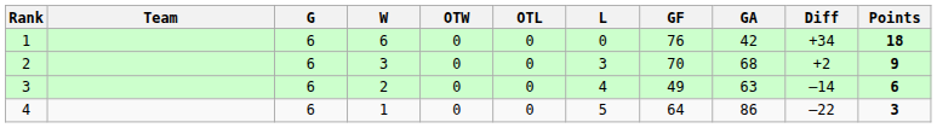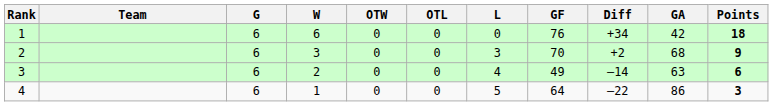columns swapped: GA <-> Diff
